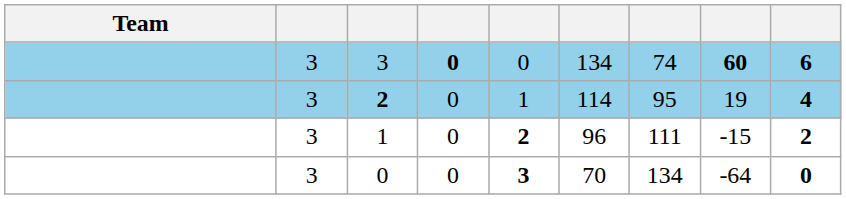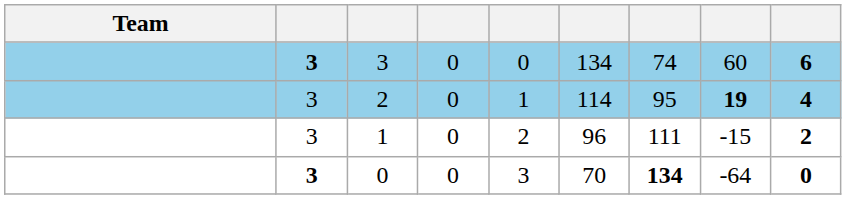row 2 | column 2: normal -> bold
row 2 | column 4: bold -> normal
row 2 | column 8: bold -> normal
row 3 | column 3: bold -> normal
row 3 | column 8: normal -> bold
row 4 | column 5: bold -> normal
row 5 | column 2: normal -> bold
row 5 | column 5: bold -> normal
row 5 | column 7: normal -> bold
